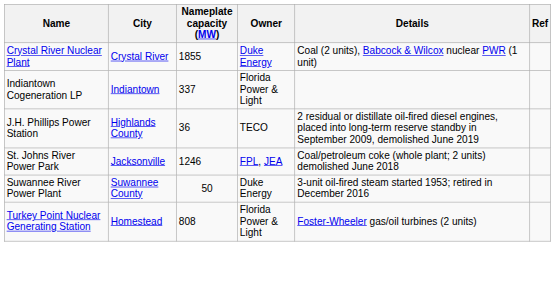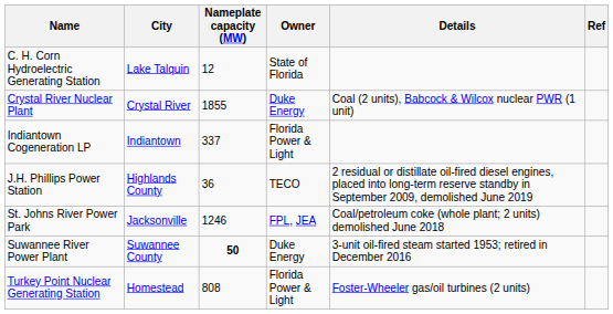+ row: C. H. Corn Hydroelectric Generating Station | Lake Talquin | 12 | State of Florida
Suwannee River Power Plant | Nameplate capacity (MW): normal -> bold
